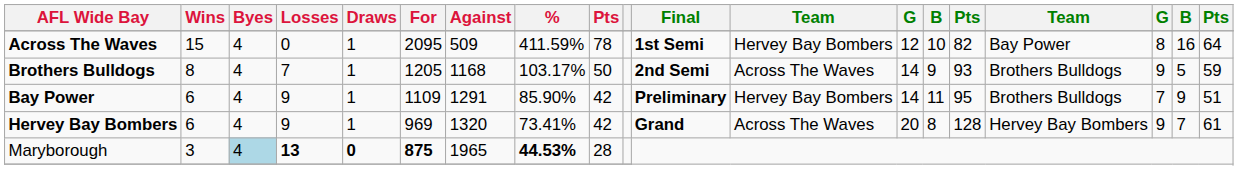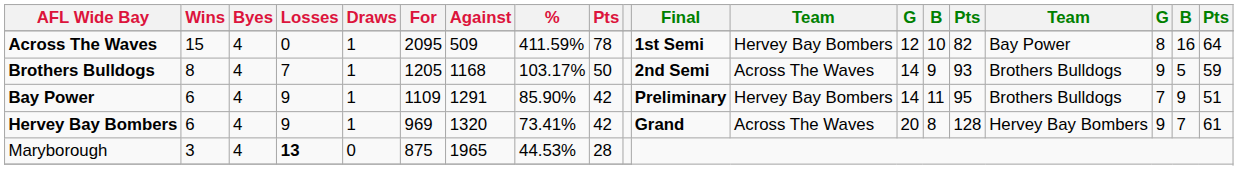Maryborough | Byes: lightblue background -> no background
Maryborough | Draws: bold -> normal
Maryborough | For: bold -> normal
Maryborough | %: bold -> normal
